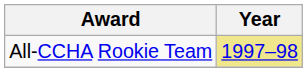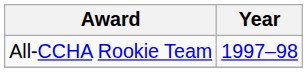row 2 | Year: khaki background -> no background
